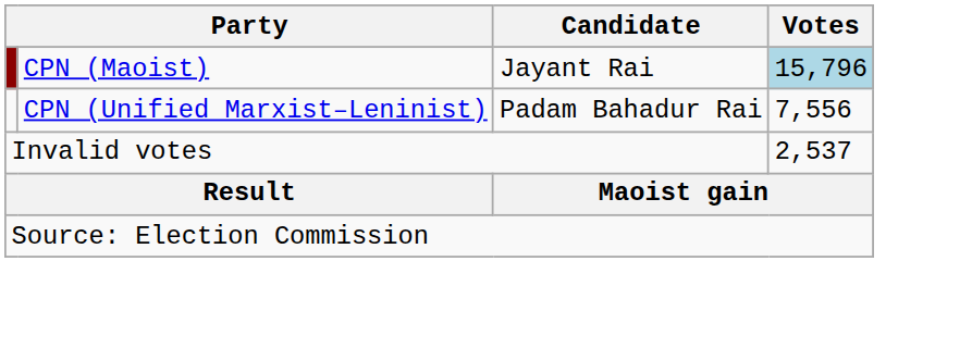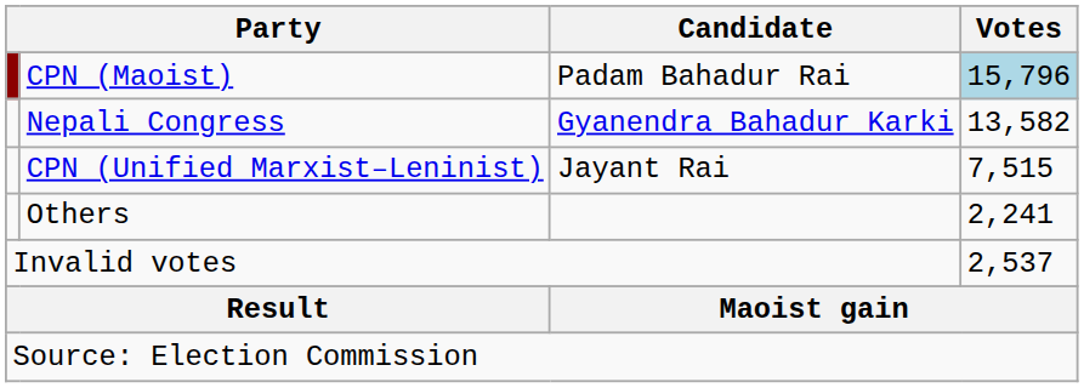CPN (Maoist) | Candidate: Jayant Rai -> Padam Bahadur Rai
+ row: Nepali Congress | Gyanendra Bahadur Karki | 13,582
CPN (Unified Marxist–Leninist) | Candidate: Padam Bahadur Rai -> Jayant Rai
CPN (Unified Marxist–Leninist) | Votes: 7,556 -> 7,515
+ row: Others | 2,241
